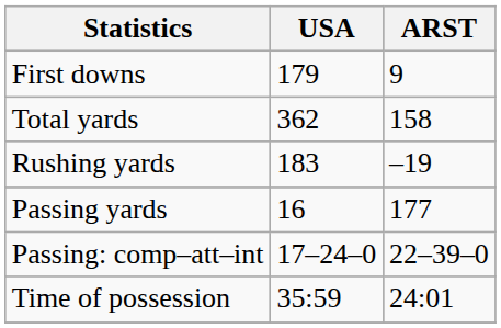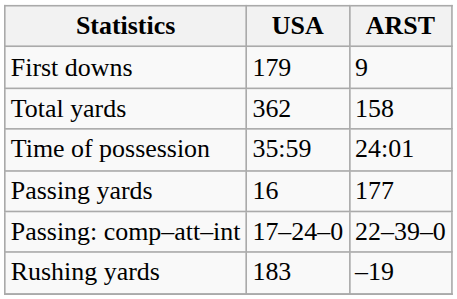rows swapped: Rushing yards <-> Time of possession
